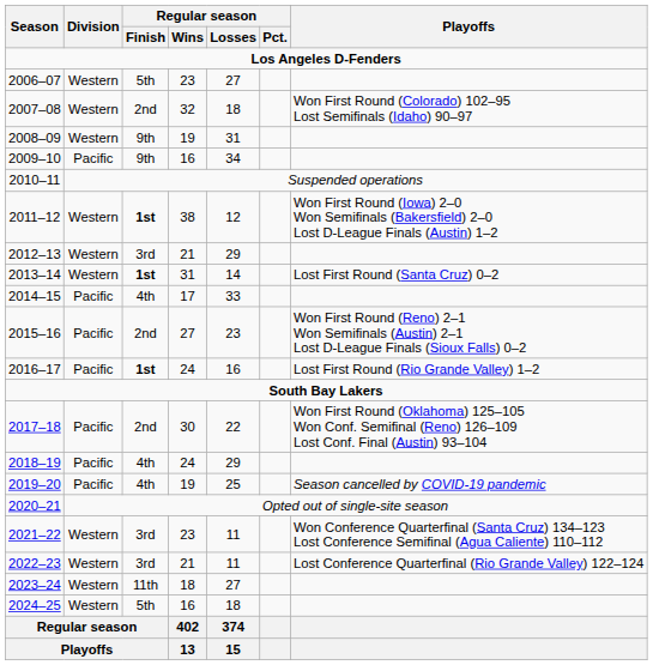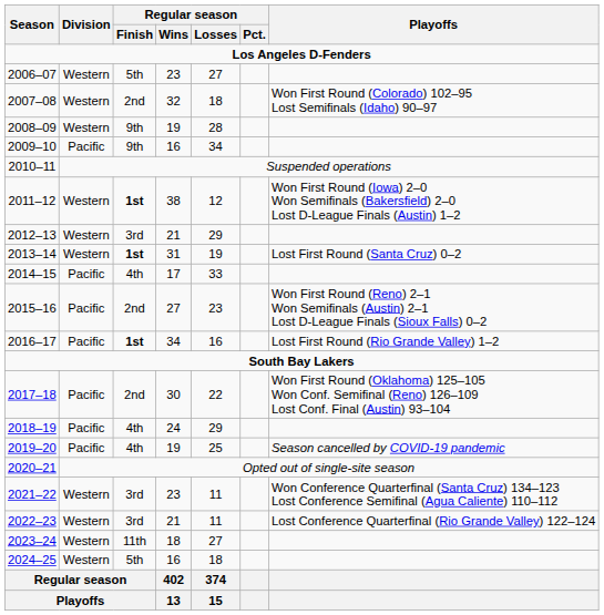2008–09 | Regular season / Losses: 31 -> 28
2013–14 | Regular season / Losses: 14 -> 19
2016–17 | Regular season / Wins: 24 -> 34
